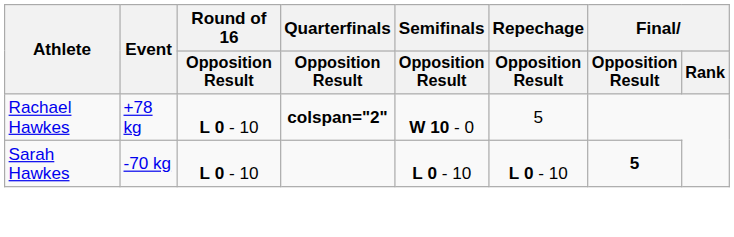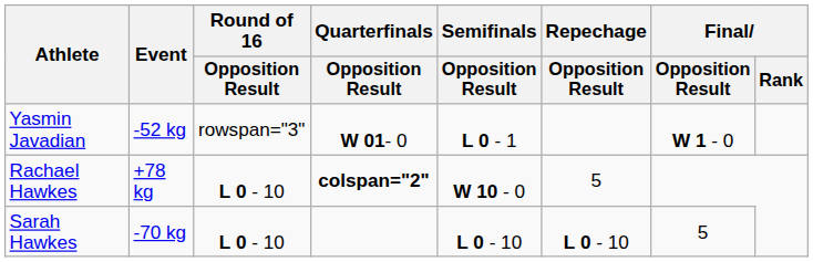+ row: Yasmin Javadian | -52 kg | rowspan="3" | W 01- 0 | L 0 - 1 | W 1 - 0
Sarah Hawkes | Final / Opposition Result: bold -> normal
